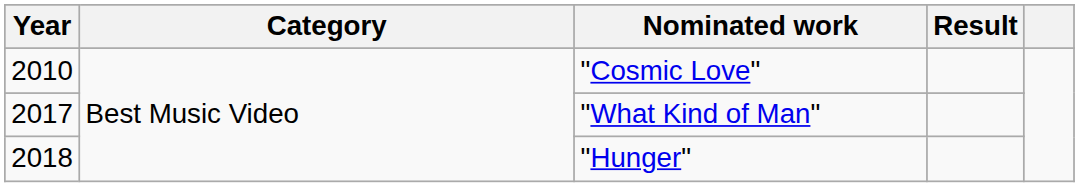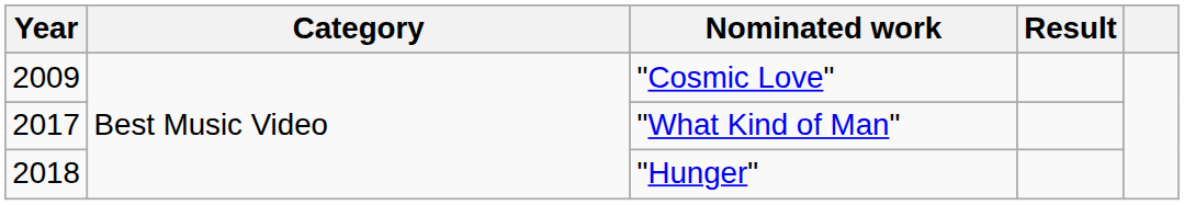"Cosmic Love" | Year: 2010 -> 2009
